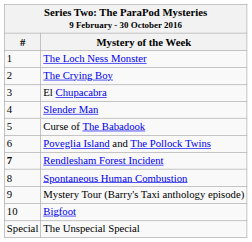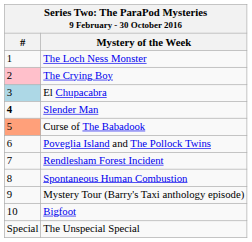The Crying Boy | #: no background -> pink background
El Chupacabra | #: no background -> lightblue background
Slender Man | #: normal -> bold
Curse of The Babadook | #: no background -> lightsalmon background
Rendlesham Forest Incident | #: bold -> normal
